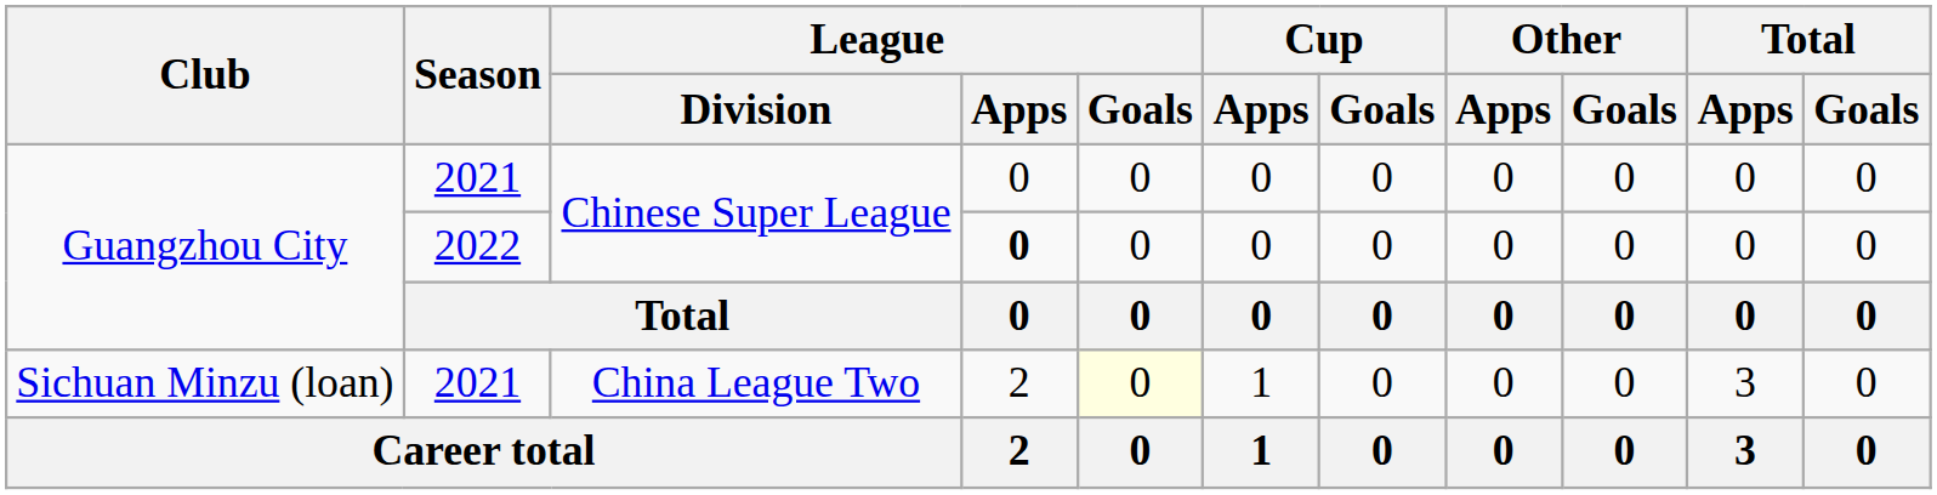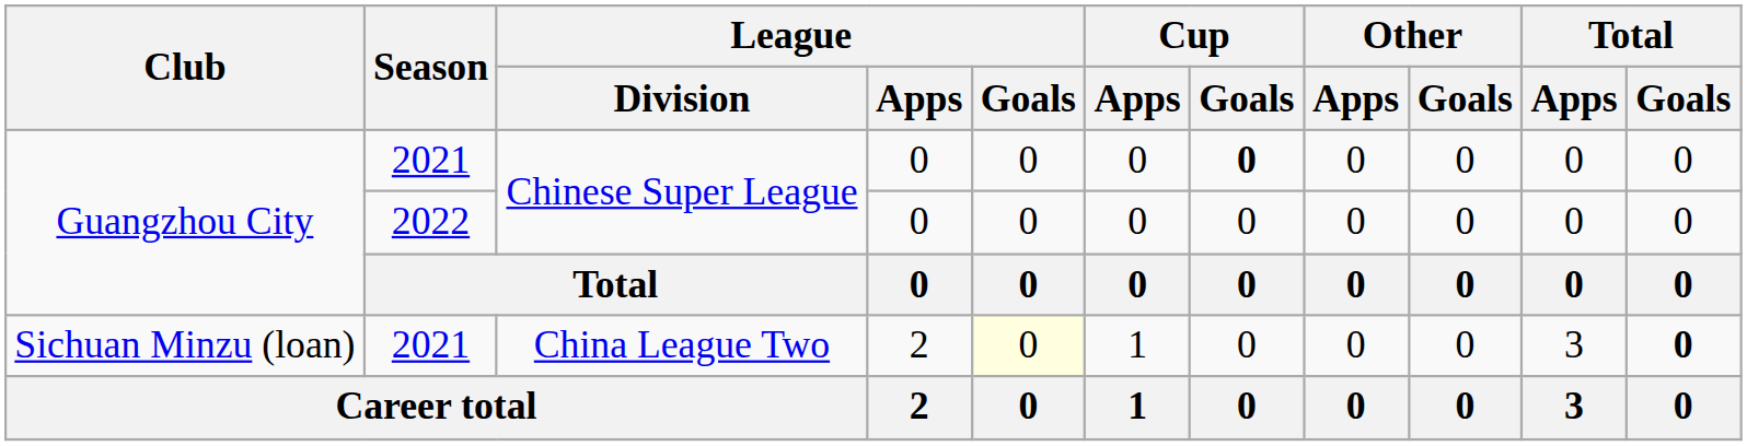Guangzhou City / 2021 | Cup / Goals: normal -> bold
Guangzhou City / 2022 | League / Apps: bold -> normal
Sichuan Minzu (loan) | Total / Goals: normal -> bold
